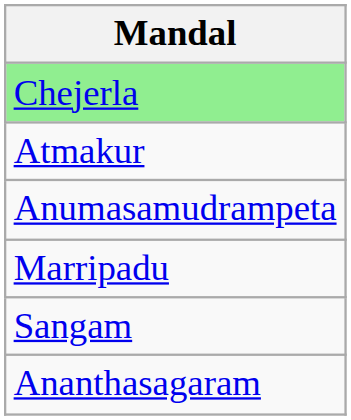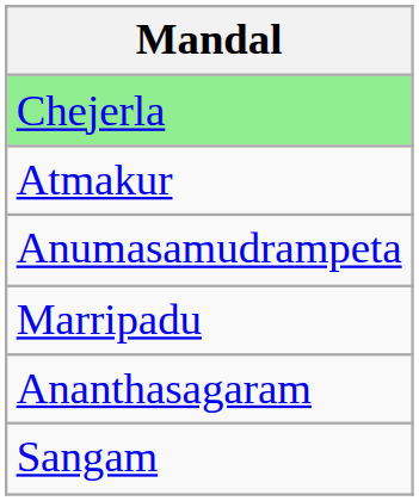row 6 | column 1: Sangam -> Ananthasagaram
row 7 | column 1: Ananthasagaram -> Sangam
